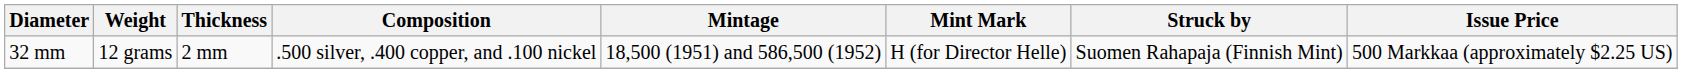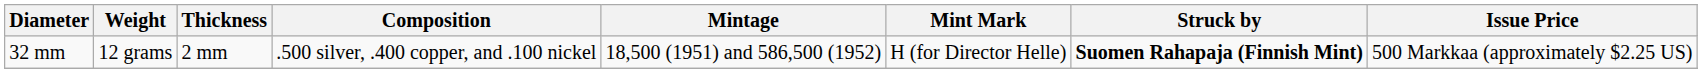32 mm | Struck by: normal -> bold
